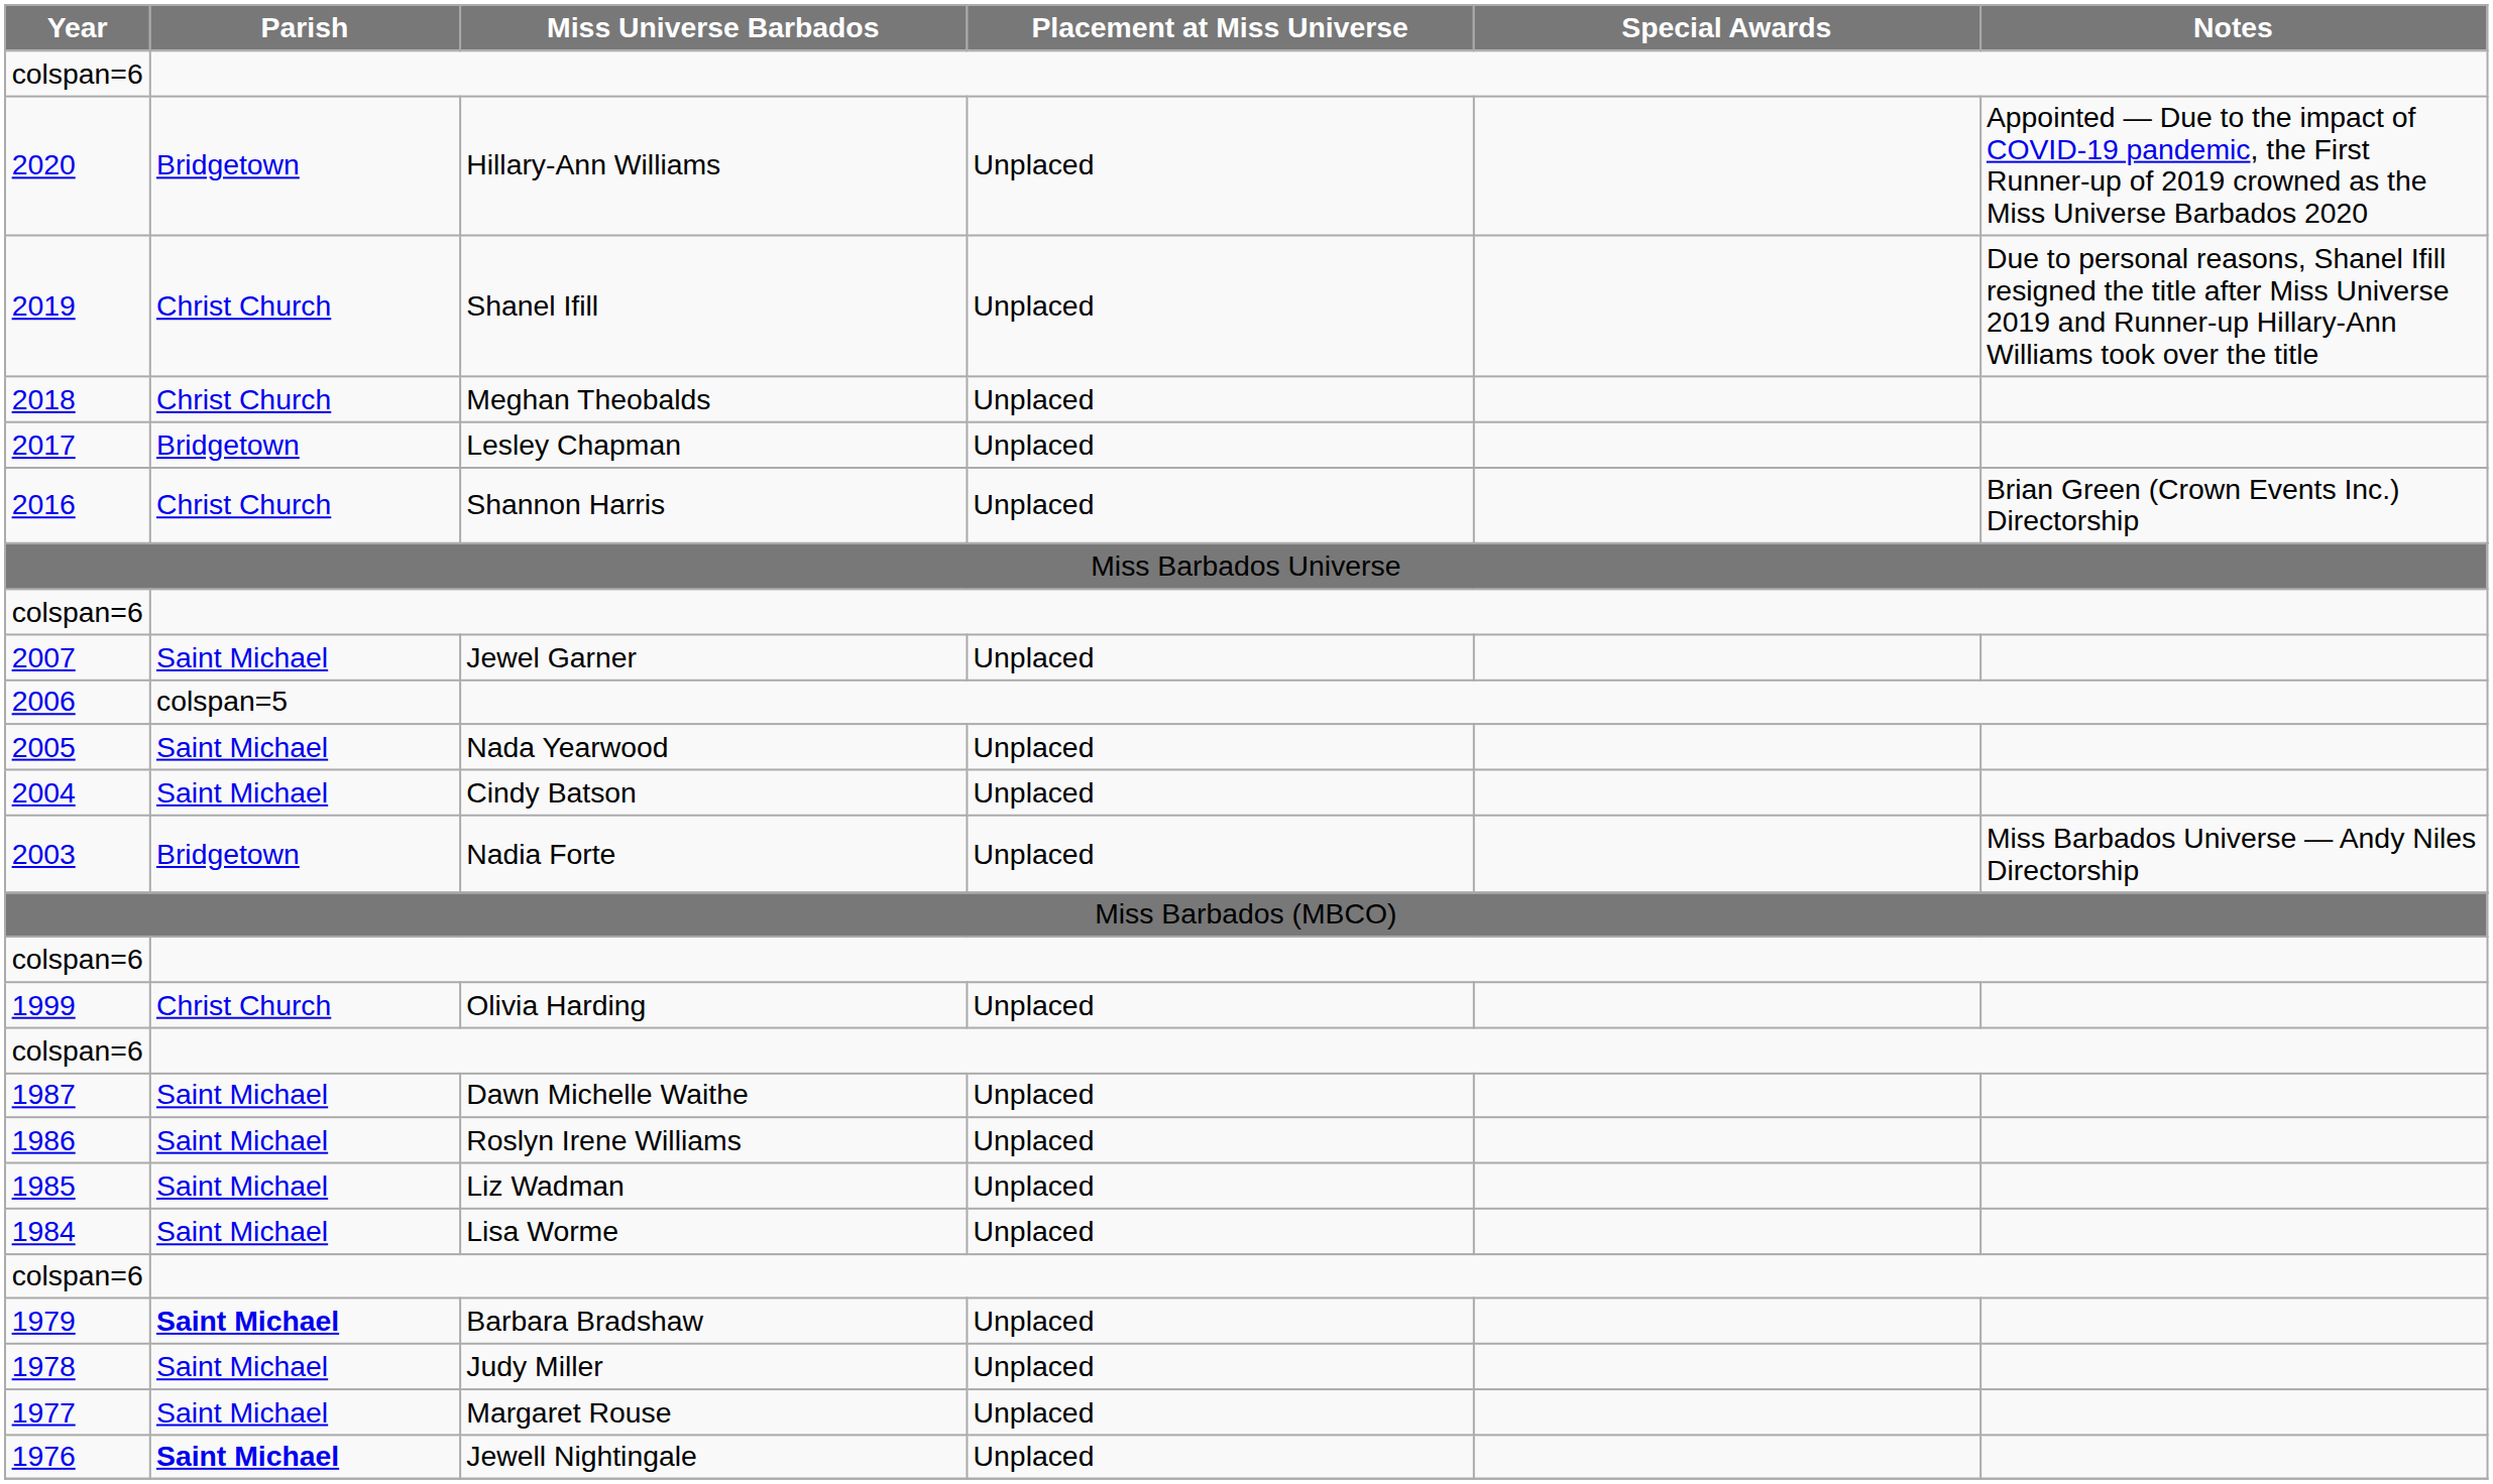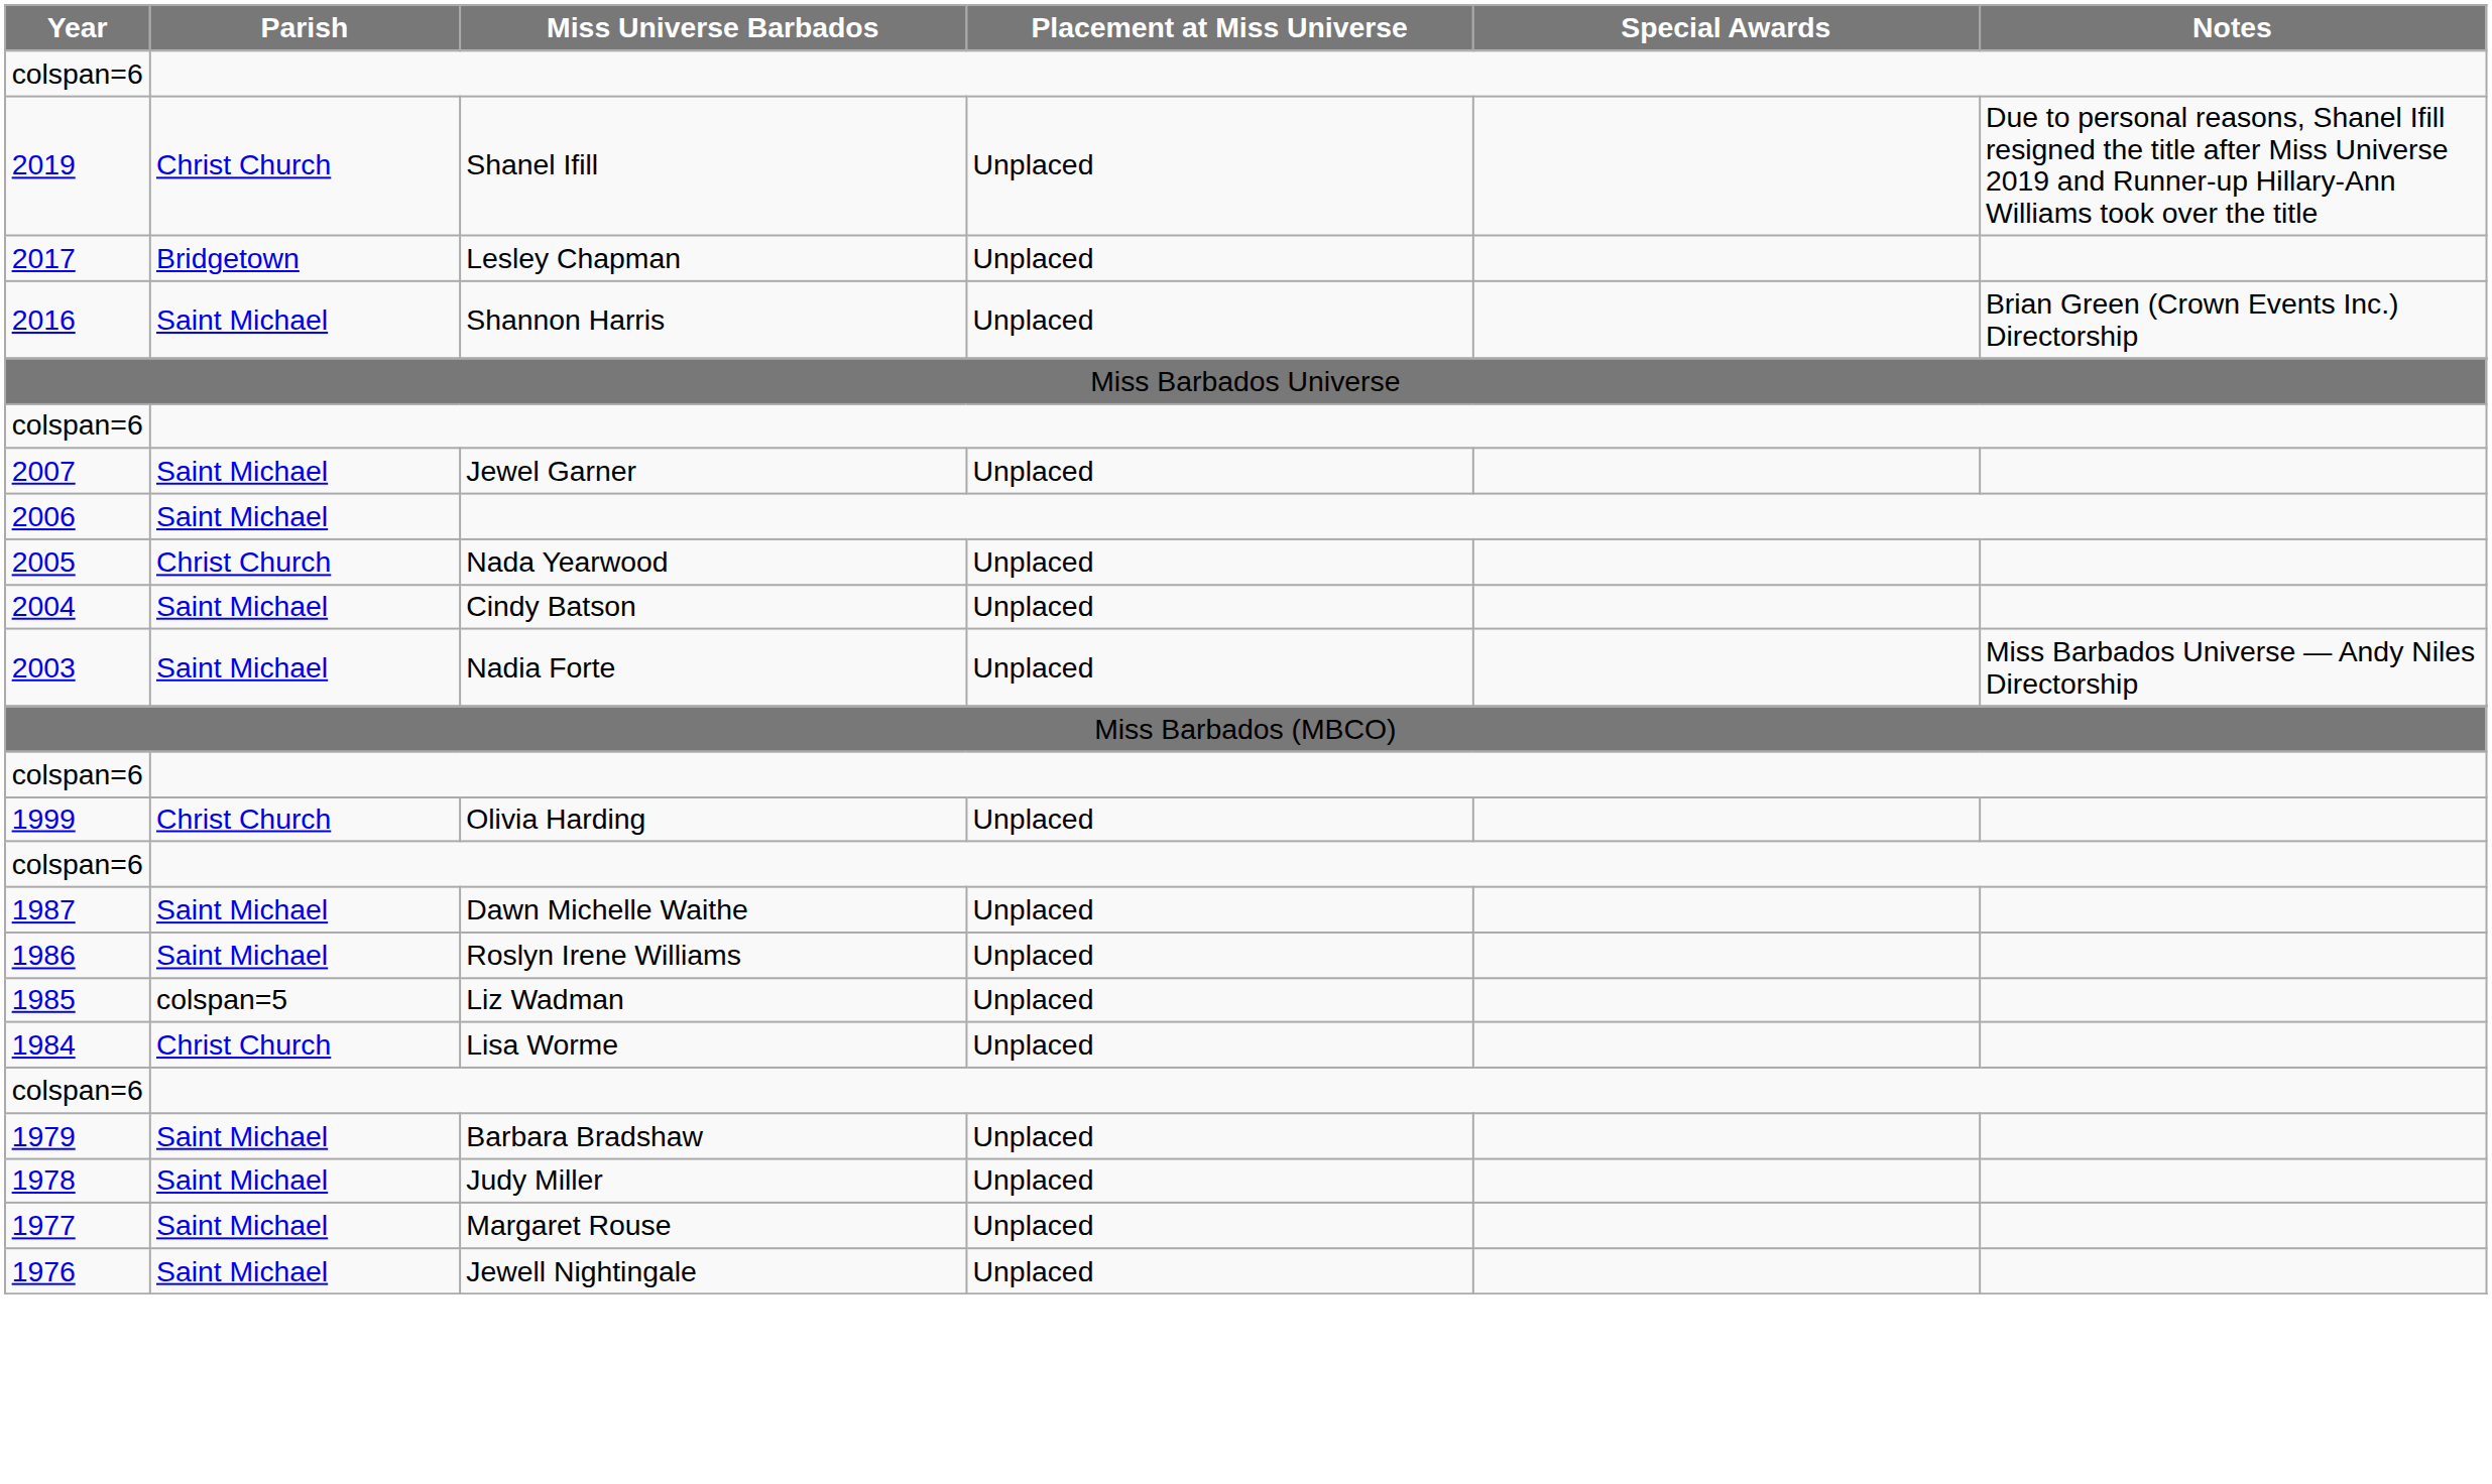- row: 2020 | Bridgetown | Hillary-Ann Williams | Unplaced | Appointed — Due to the impact of COVID-19 pandemic, the First Runner-up of 2019 crowned as the Miss Universe Barbados 2020
- row: 2018 | Christ Church | Meghan Theobalds | Unplaced
2016 | Parish: Christ Church -> Saint Michael
2006 | Parish: colspan=5 -> Saint Michael
2005 | Parish: Saint Michael -> Christ Church
2003 | Parish: Bridgetown -> Saint Michael
1985 | Parish: Saint Michael -> colspan=5
1984 | Parish: Saint Michael -> Christ Church
1979 | Parish: bold -> normal
1976 | Parish: bold -> normal
